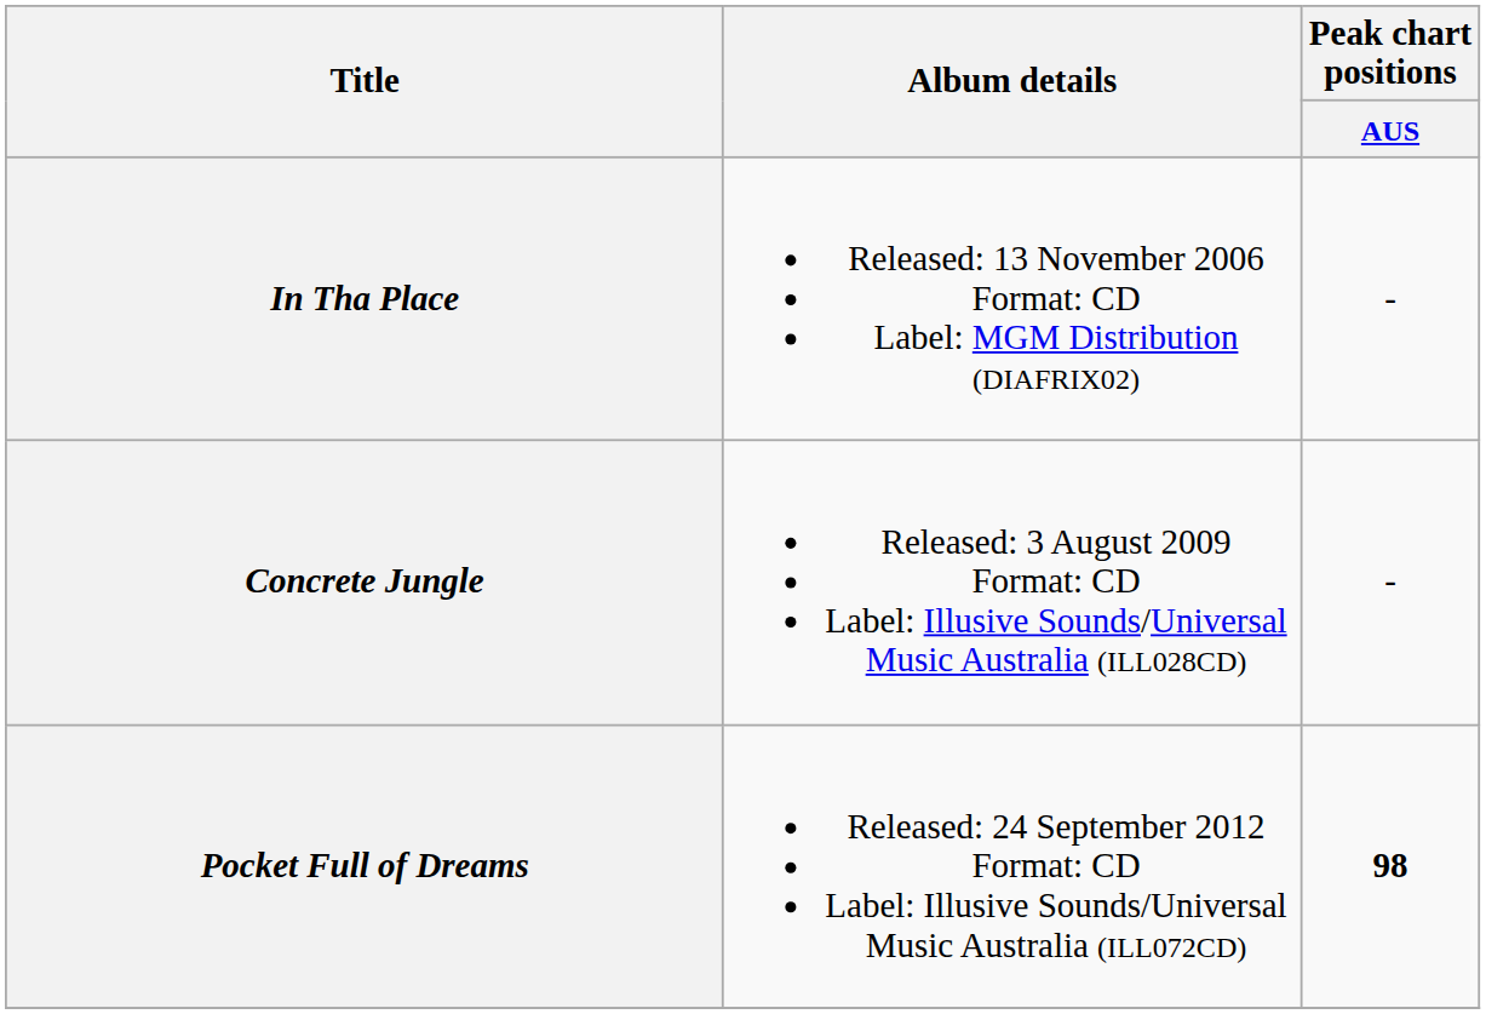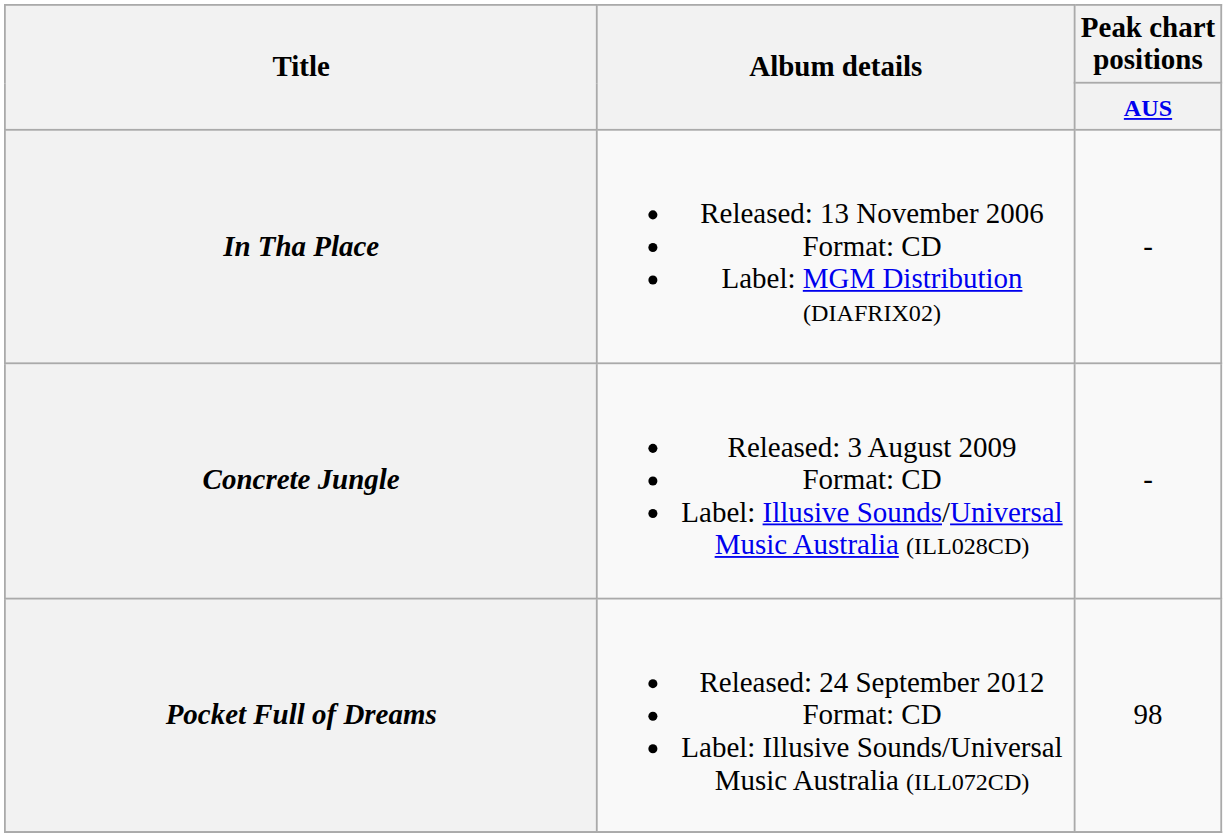Pocket Full of Dreams | Peak chart positions / AUS: bold -> normal
